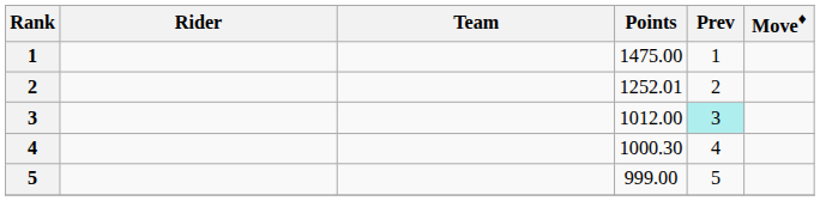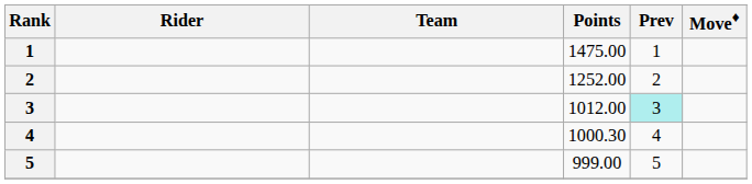row 3 | Points: 1252.01 -> 1252.00
